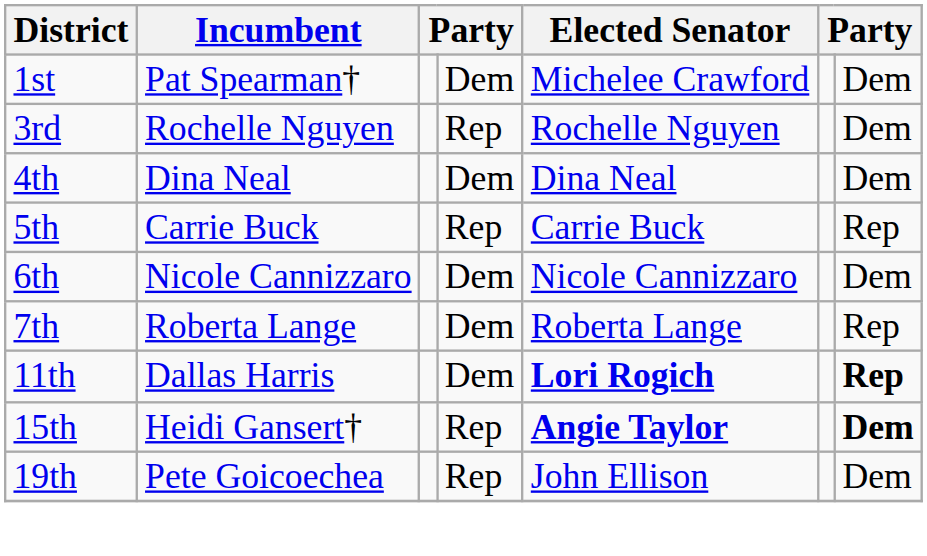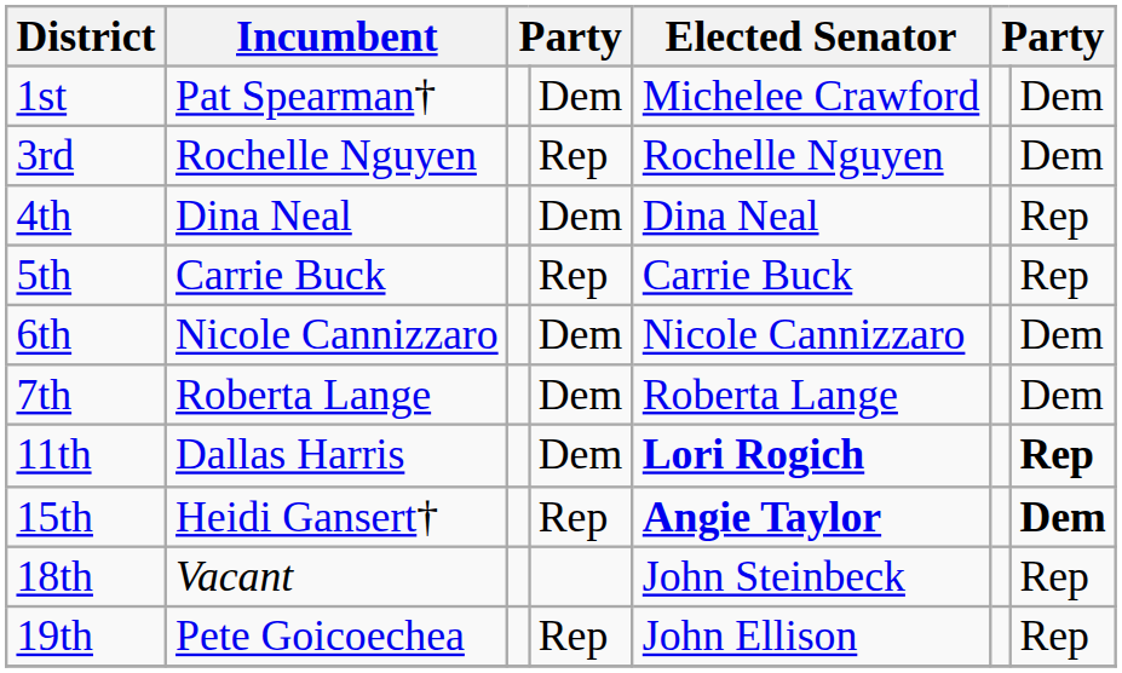4th | column 7: Dem -> Rep
7th | column 7: Rep -> Dem
+ row: 18th | Vacant | John Steinbeck | Rep
19th | column 7: Dem -> Rep
